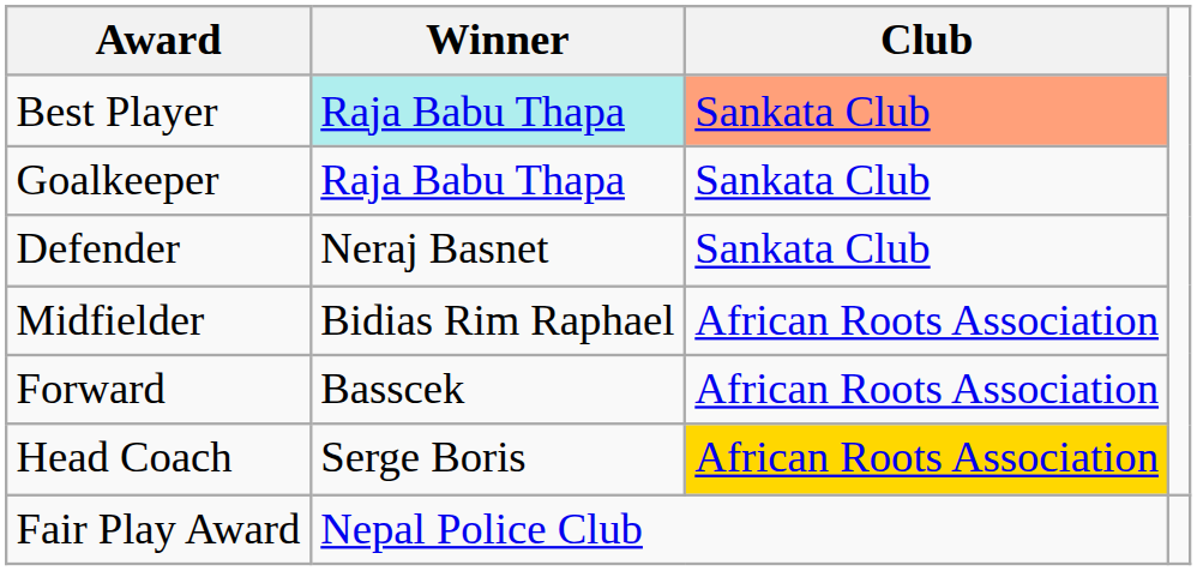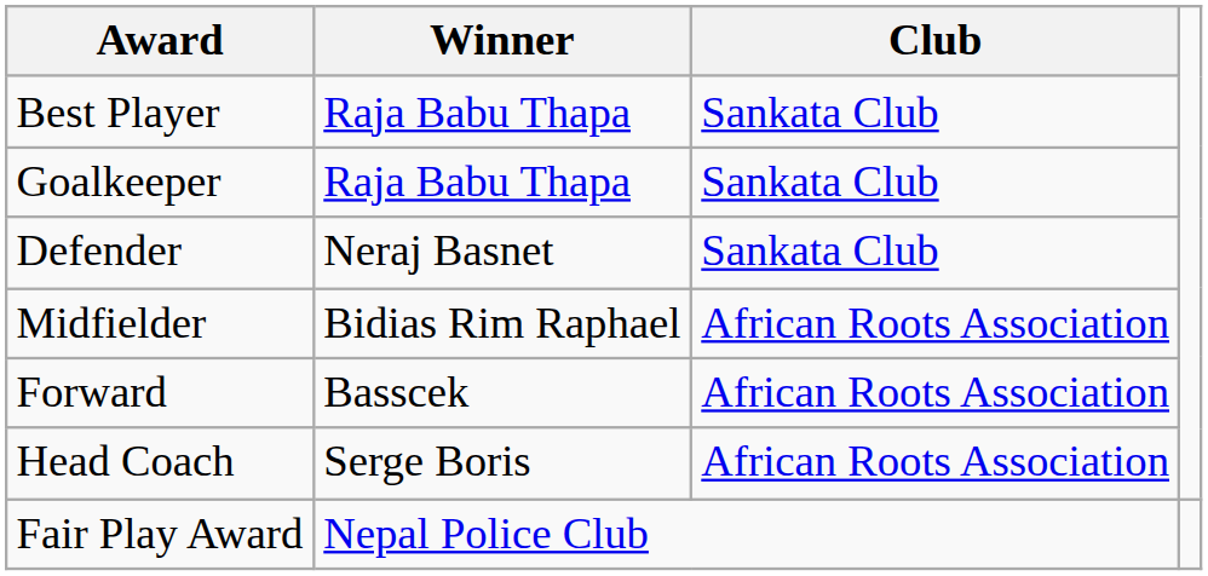Best Player | Winner: paleturquoise background -> no background
Best Player | Club: lightsalmon background -> no background
Head Coach | Club: gold background -> no background
